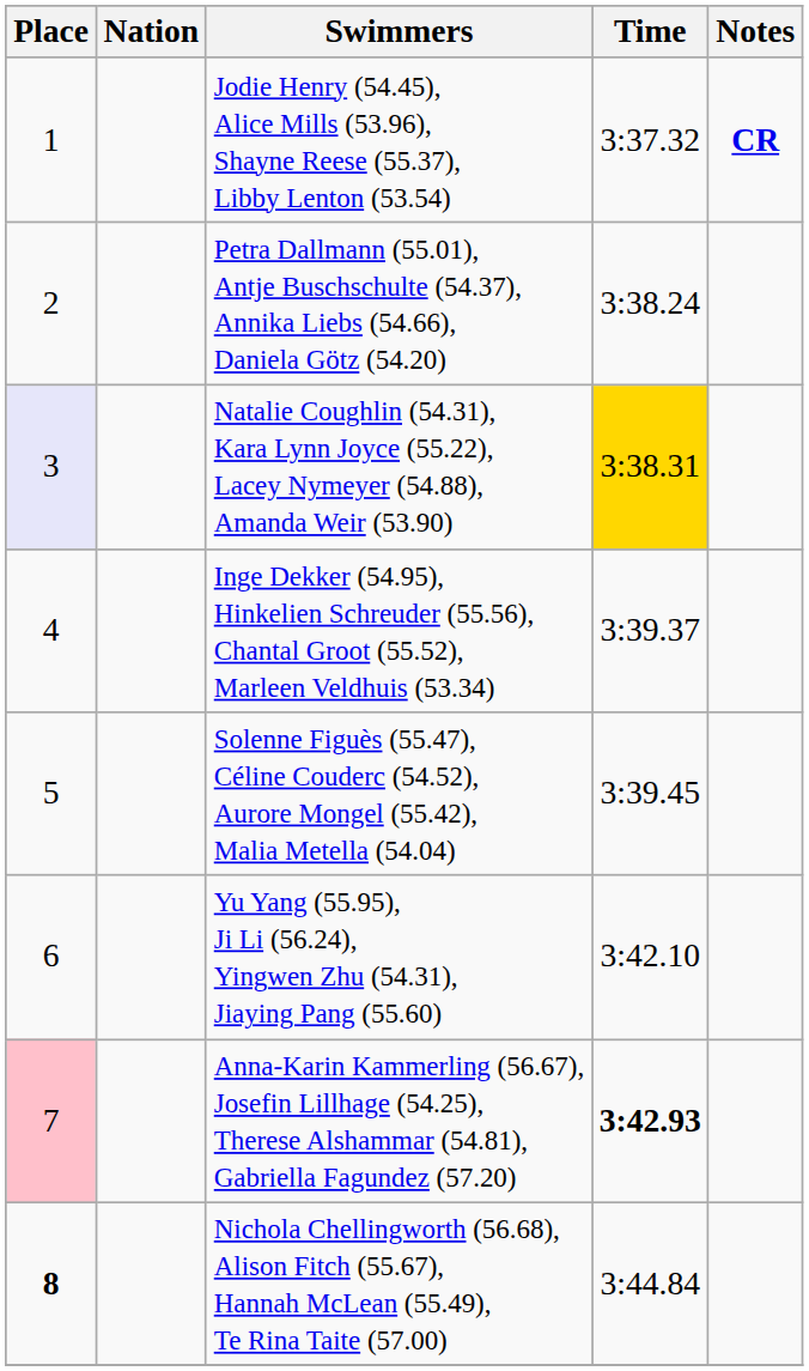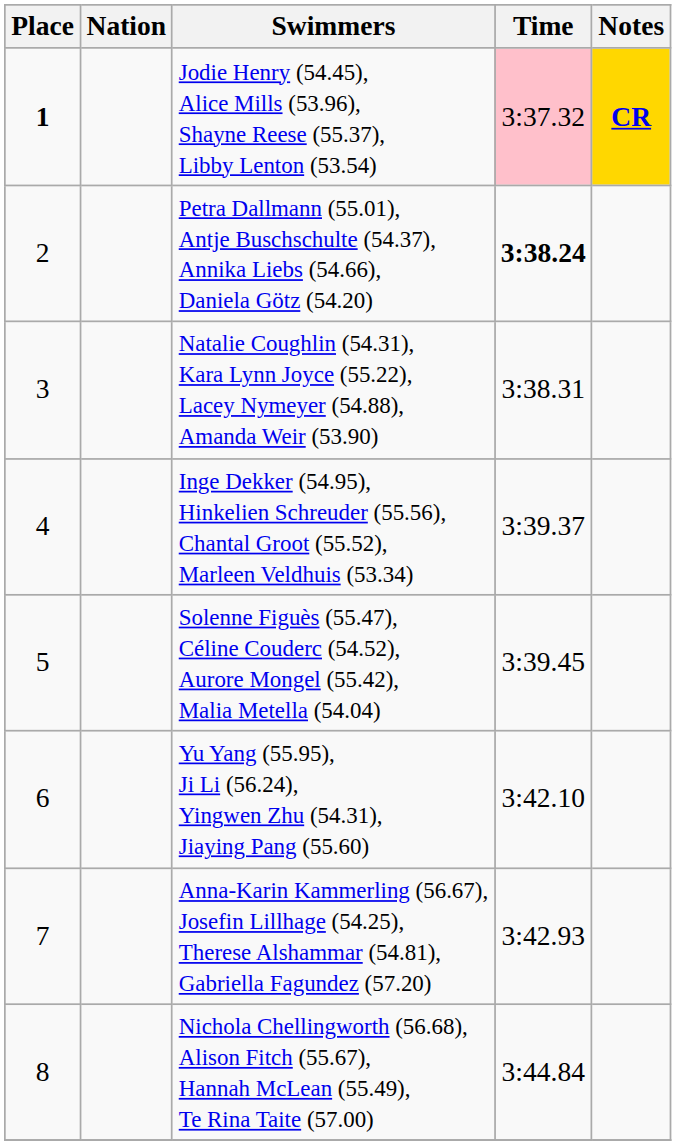row 2 | Place: normal -> bold
row 2 | Time: no background -> pink background
row 2 | Notes: no background -> gold background
row 3 | Time: normal -> bold
row 4 | Place: lavender background -> no background
row 4 | Time: gold background -> no background
row 8 | Place: pink background -> no background
row 8 | Time: bold -> normal
row 9 | Place: bold -> normal
